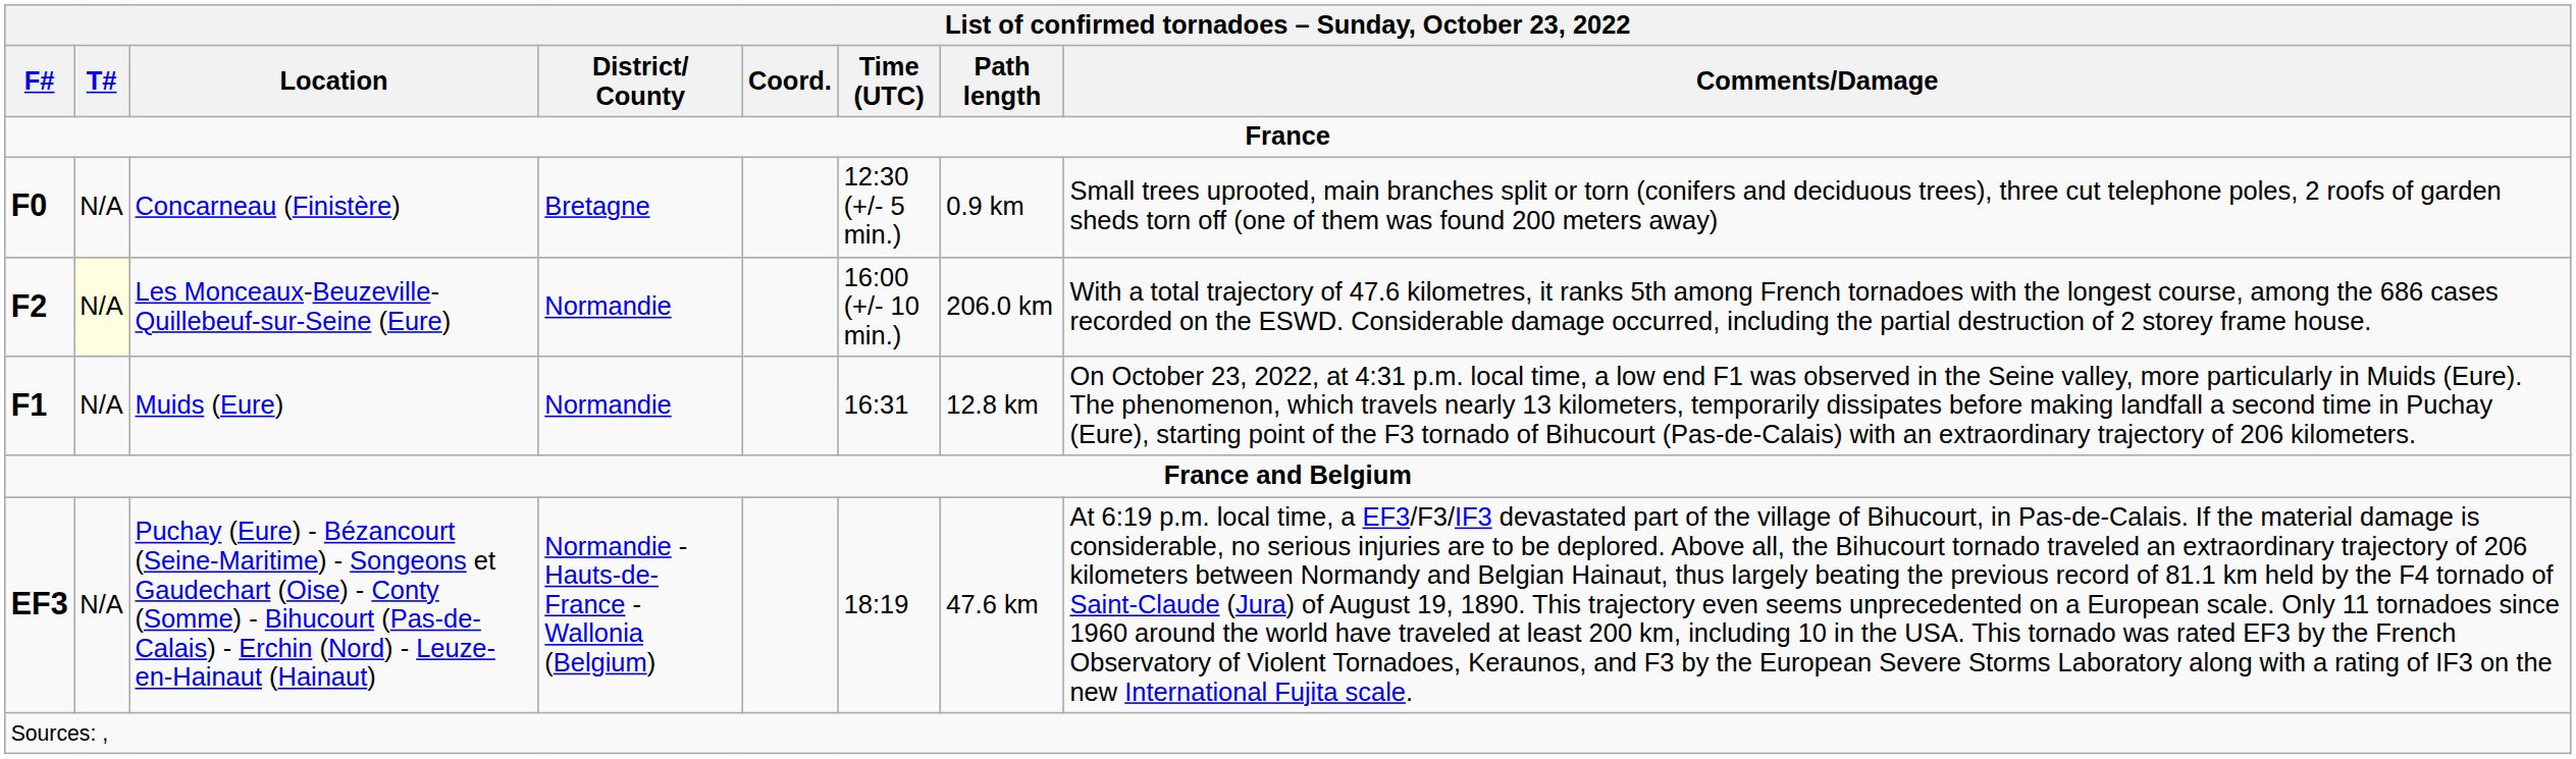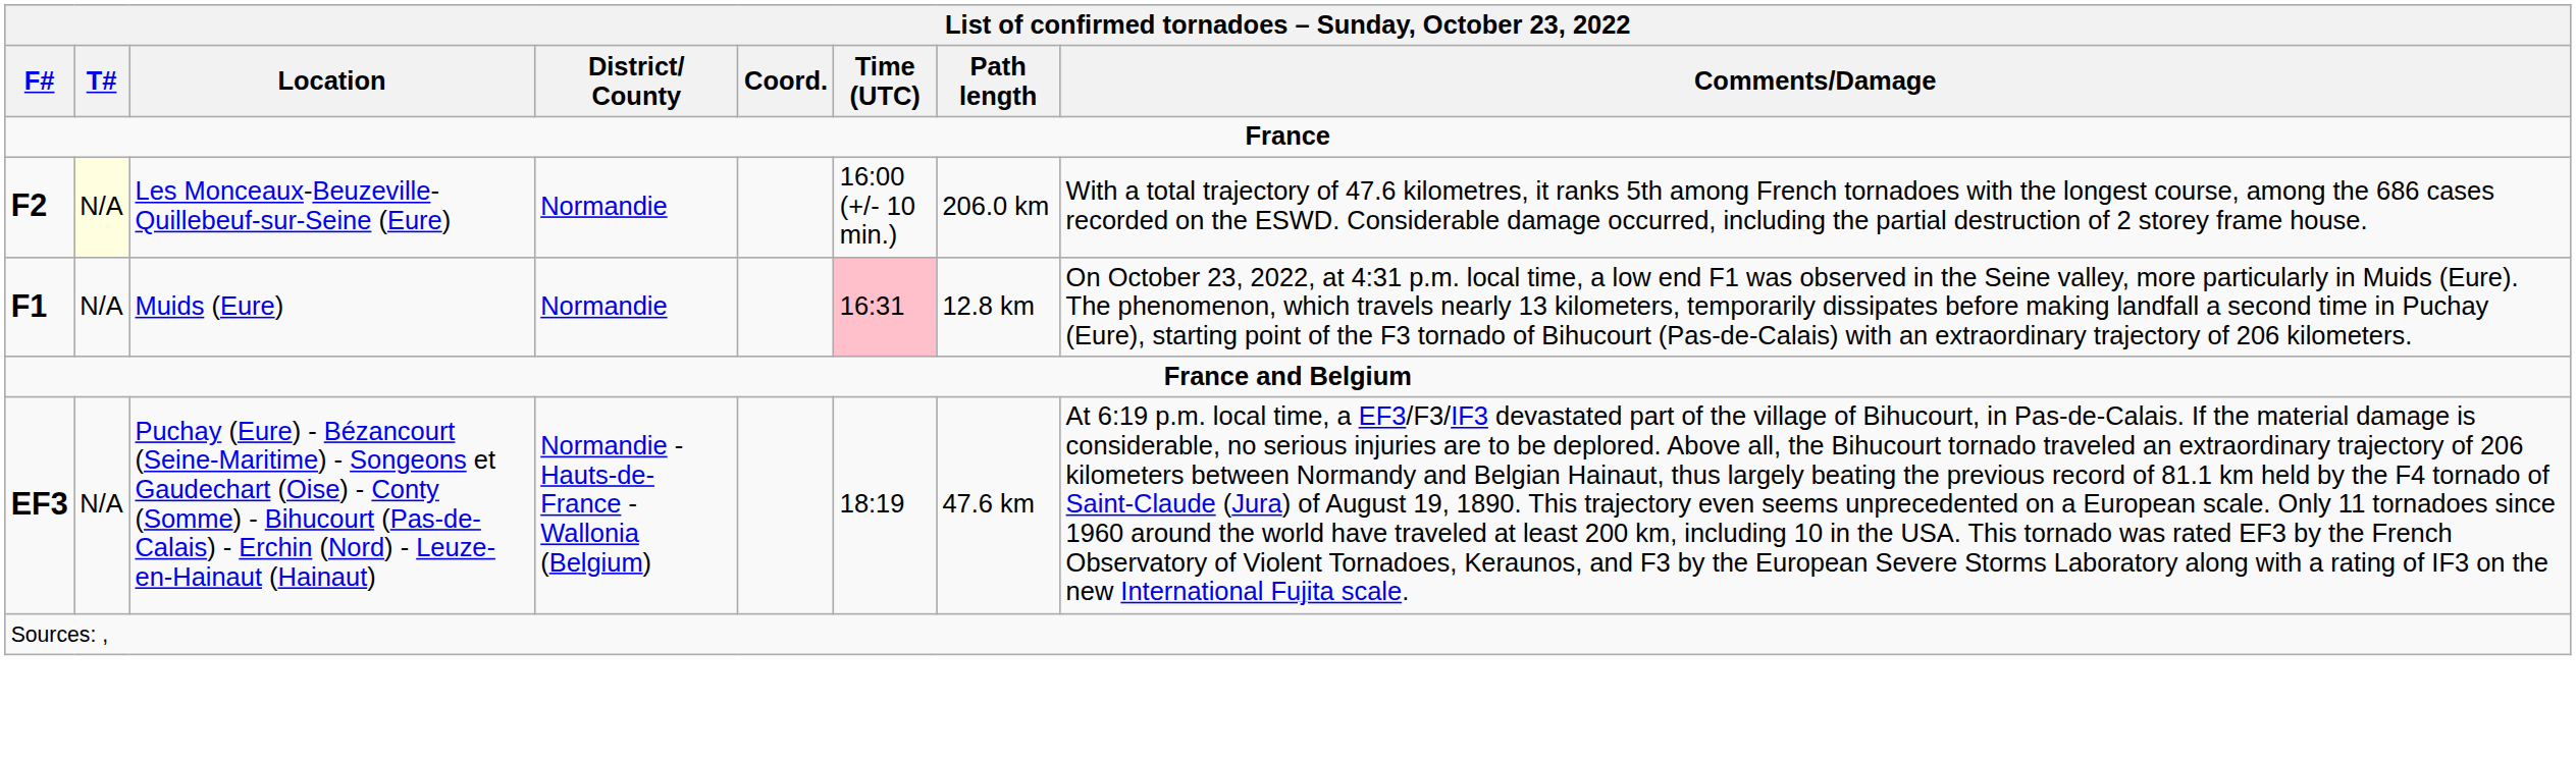- row: F0 | N/A | Concarneau (Finistère) | Bretagne | 12:30 (+/- 5 min.) | 0.9 km | Small trees uprooted, main branches split or torn (conifers and deciduous trees), three cut telephone poles, 2 roofs of garden sheds torn off (one of them was found 200 meters away)
F1 | Time (UTC): no background -> pink background
